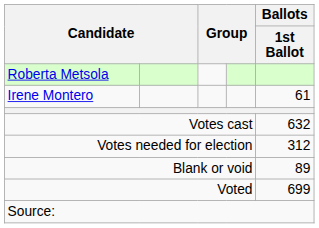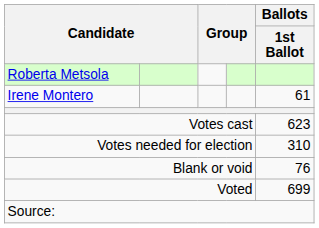Votes cast | Ballots / 1st Ballot: 632 -> 623
Votes needed for election | Ballots / 1st Ballot: 312 -> 310
Blank or void | Ballots / 1st Ballot: 89 -> 76
